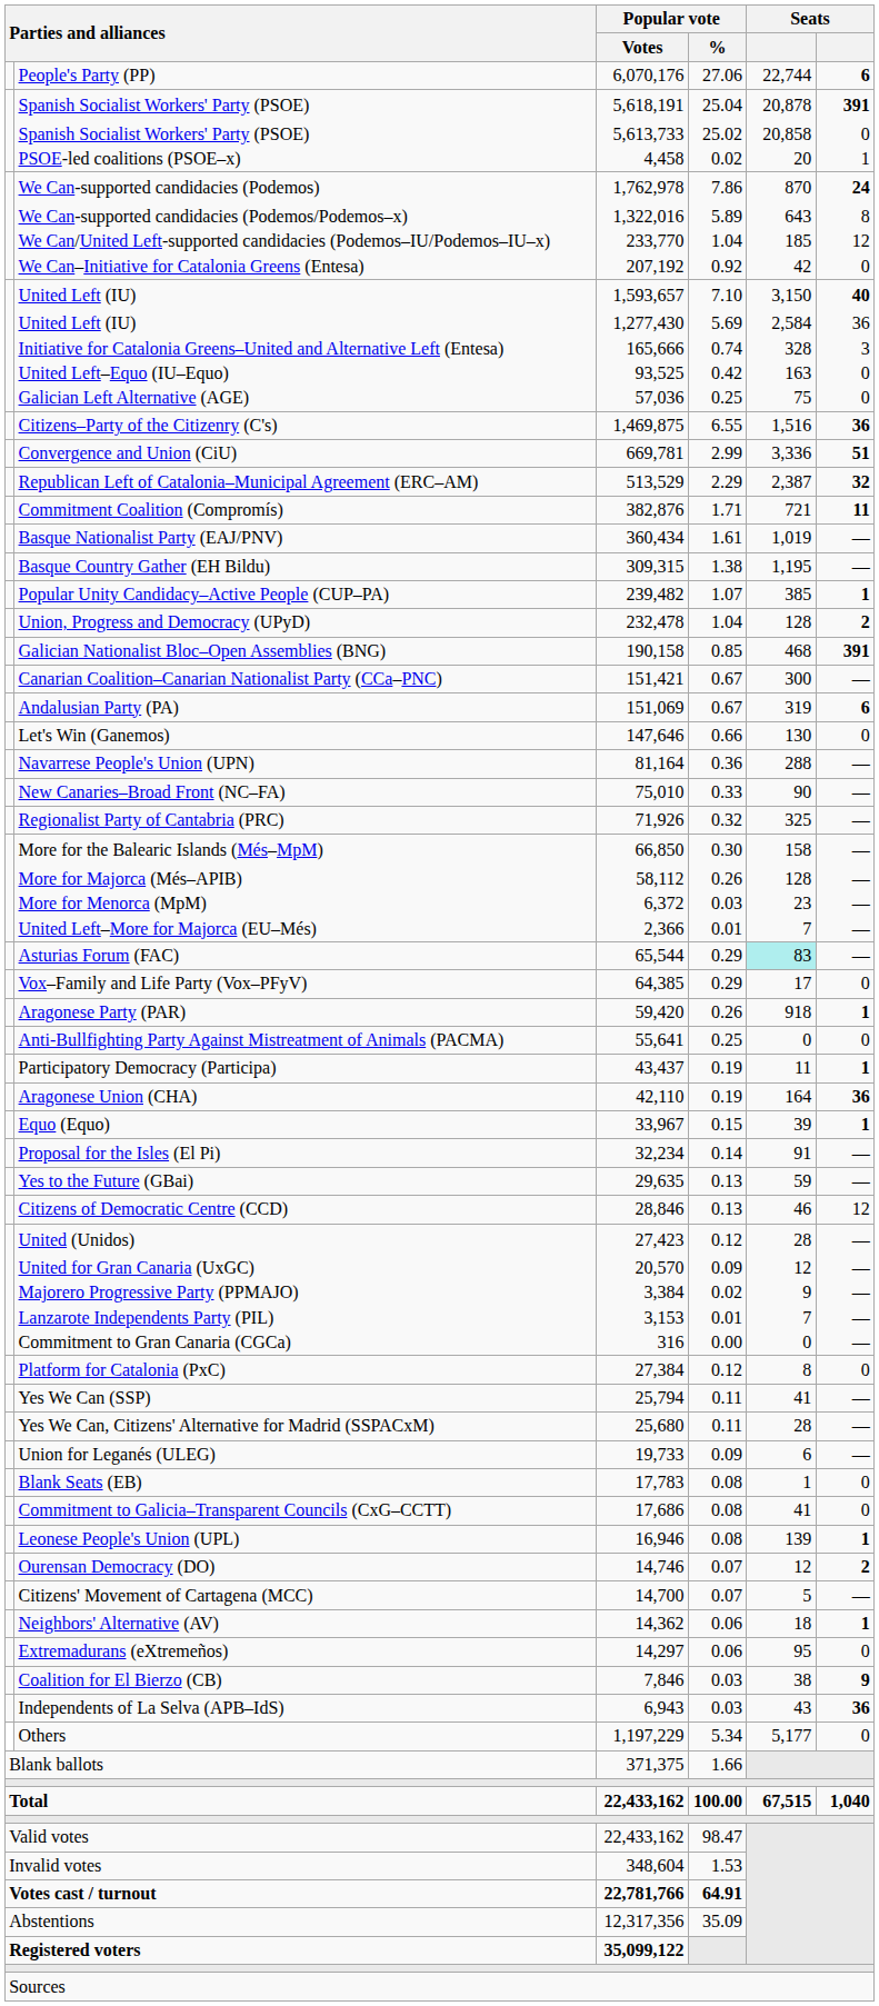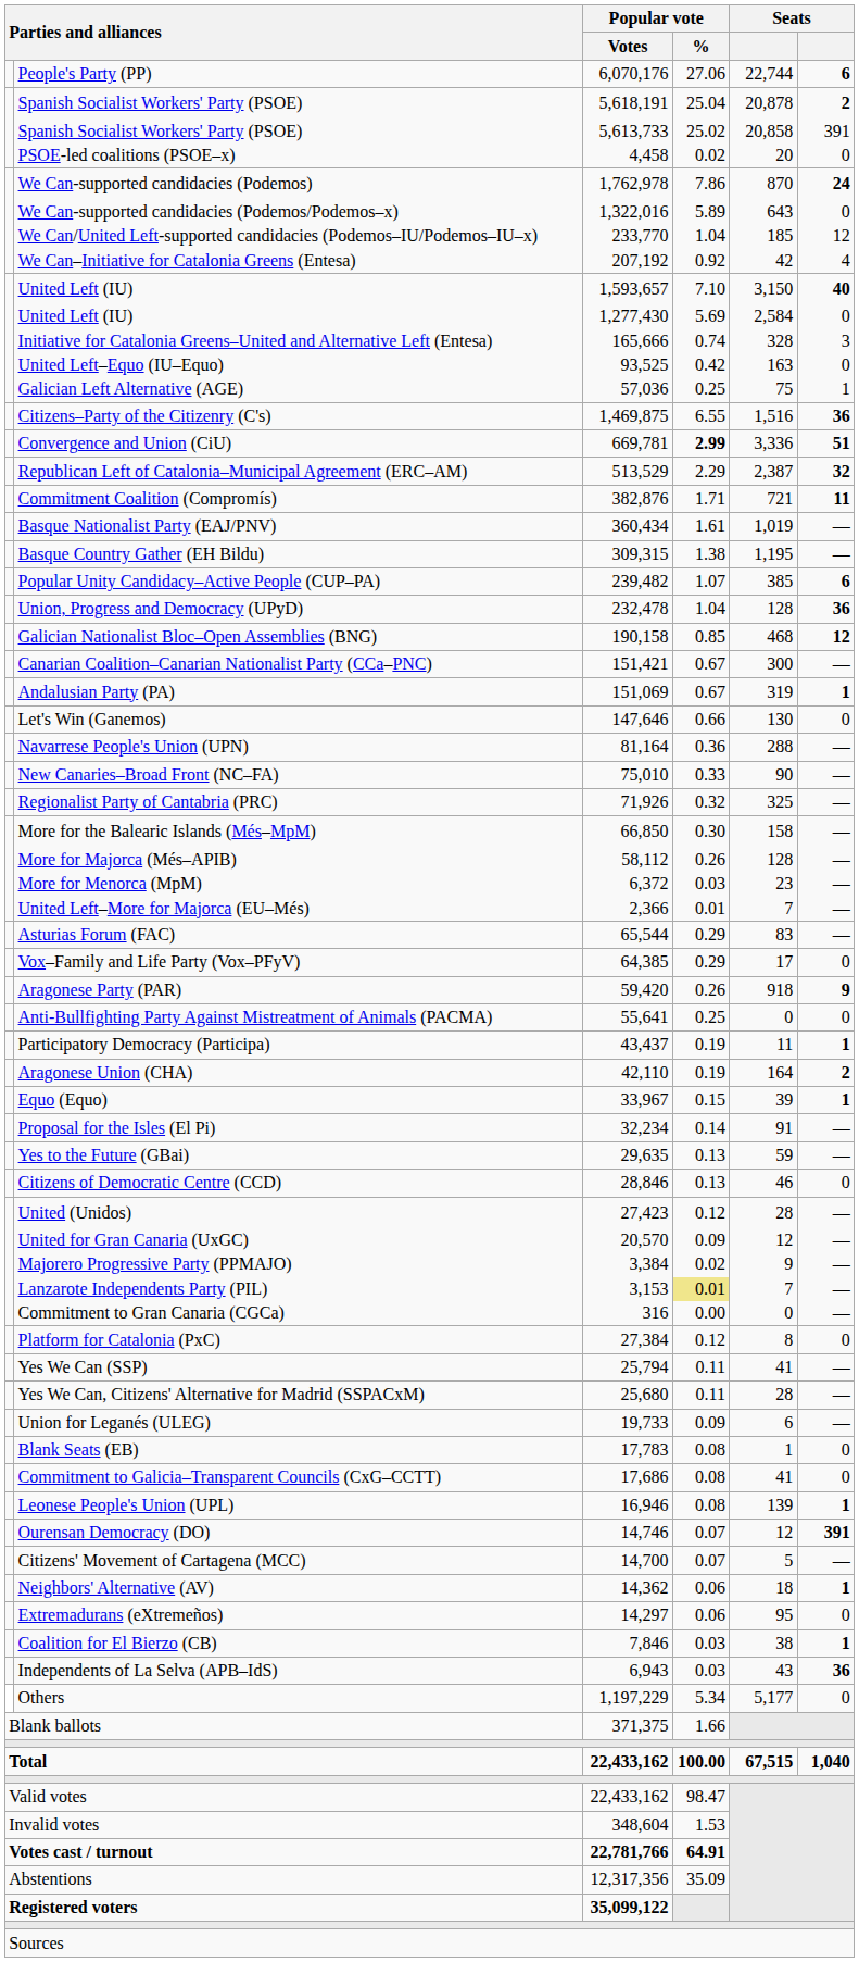Spanish Socialist Workers' Party (PSOE) / 5,618,191 | column 6: 391 -> 2
Spanish Socialist Workers' Party (PSOE) / 5,613,733 | column 6: 0 -> 391
PSOE-led coalitions (PSOE–x) | column 6: 1 -> 0
We Can-supported candidacies (Podemos/Podemos–x) | column 6: 8 -> 0
We Can–Initiative for Catalonia Greens (Entesa) | column 6: 0 -> 4
United Left (IU) / 1,277,430 | column 6: 36 -> 0
Galician Left Alternative (AGE) | column 6: 0 -> 1
Convergence and Union (CiU) | Popular vote / %: normal -> bold
Popular Unity Candidacy–Active People (CUP–PA) | column 6: 1 -> 6
Union, Progress and Democracy (UPyD) | column 6: 2 -> 36
Galician Nationalist Bloc–Open Assemblies (BNG) | column 6: 391 -> 12
Andalusian Party (PA) | column 6: 6 -> 1
Asturias Forum (FAC) | column 5: paleturquoise background -> no background
Aragonese Party (PAR) | column 6: 1 -> 9
Aragonese Union (CHA) | column 6: 36 -> 2
Citizens of Democratic Centre (CCD) | column 6: 12 -> 0
Lanzarote Independents Party (PIL) | Popular vote / %: no background -> khaki background
Ourensan Democracy (DO) | column 6: 2 -> 391
Coalition for El Bierzo (CB) | column 6: 9 -> 1
